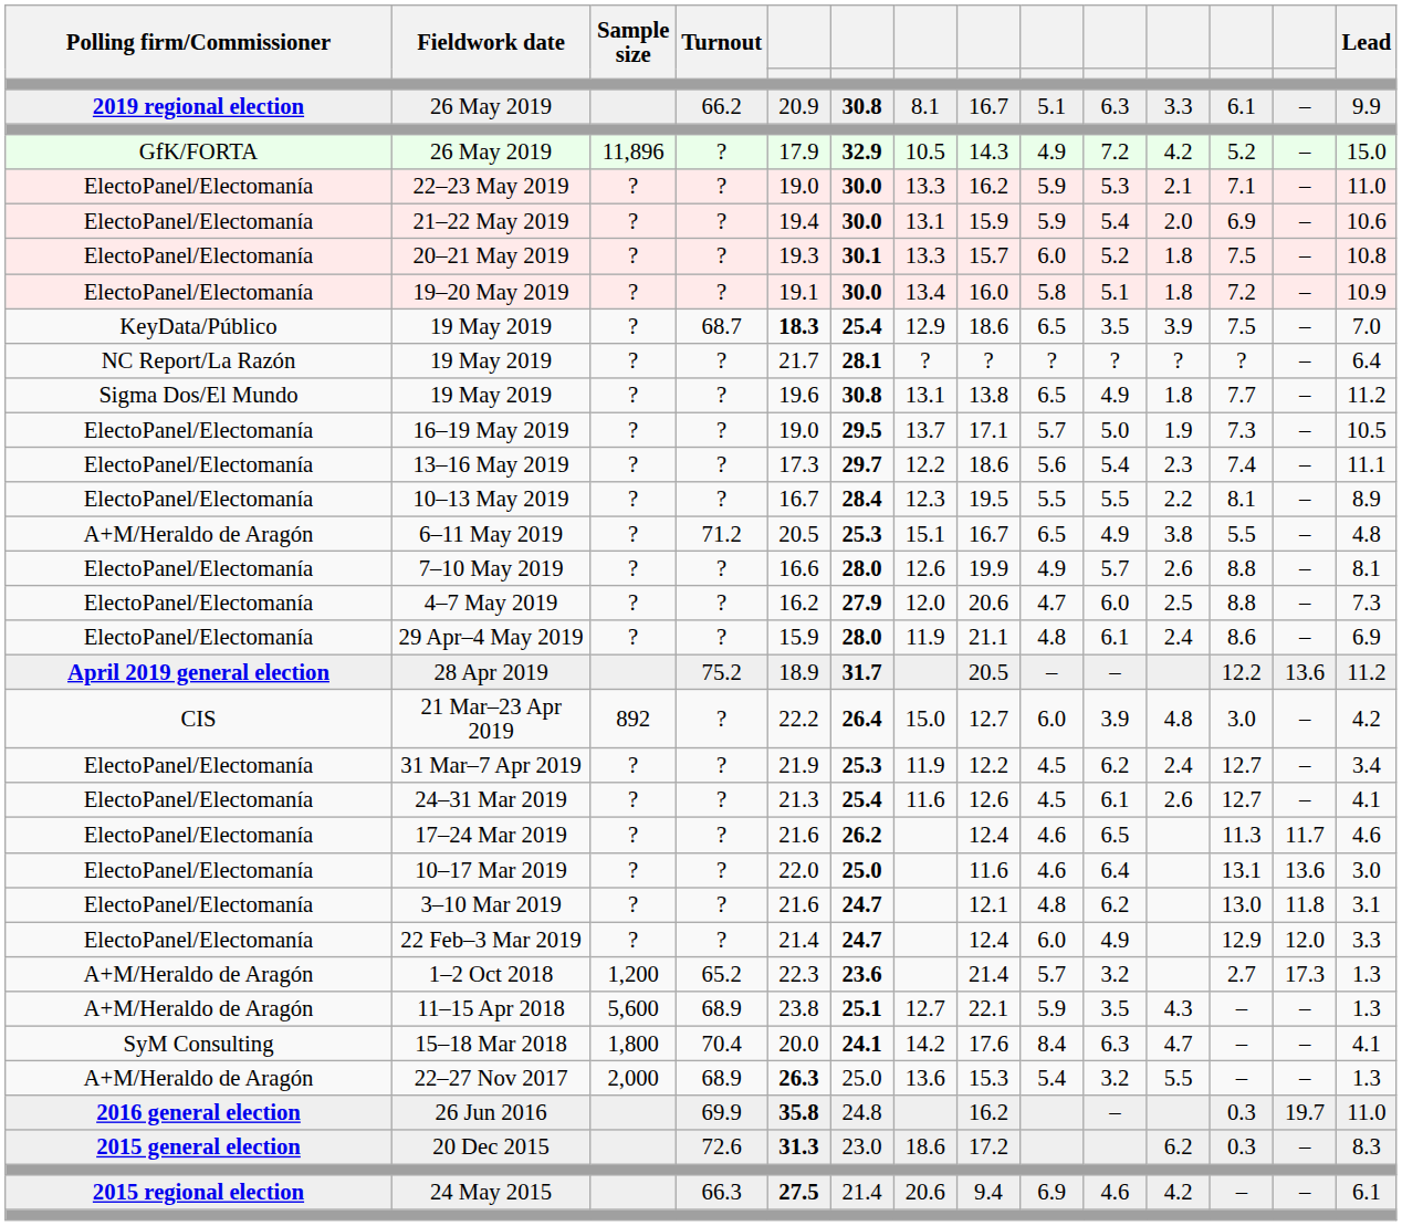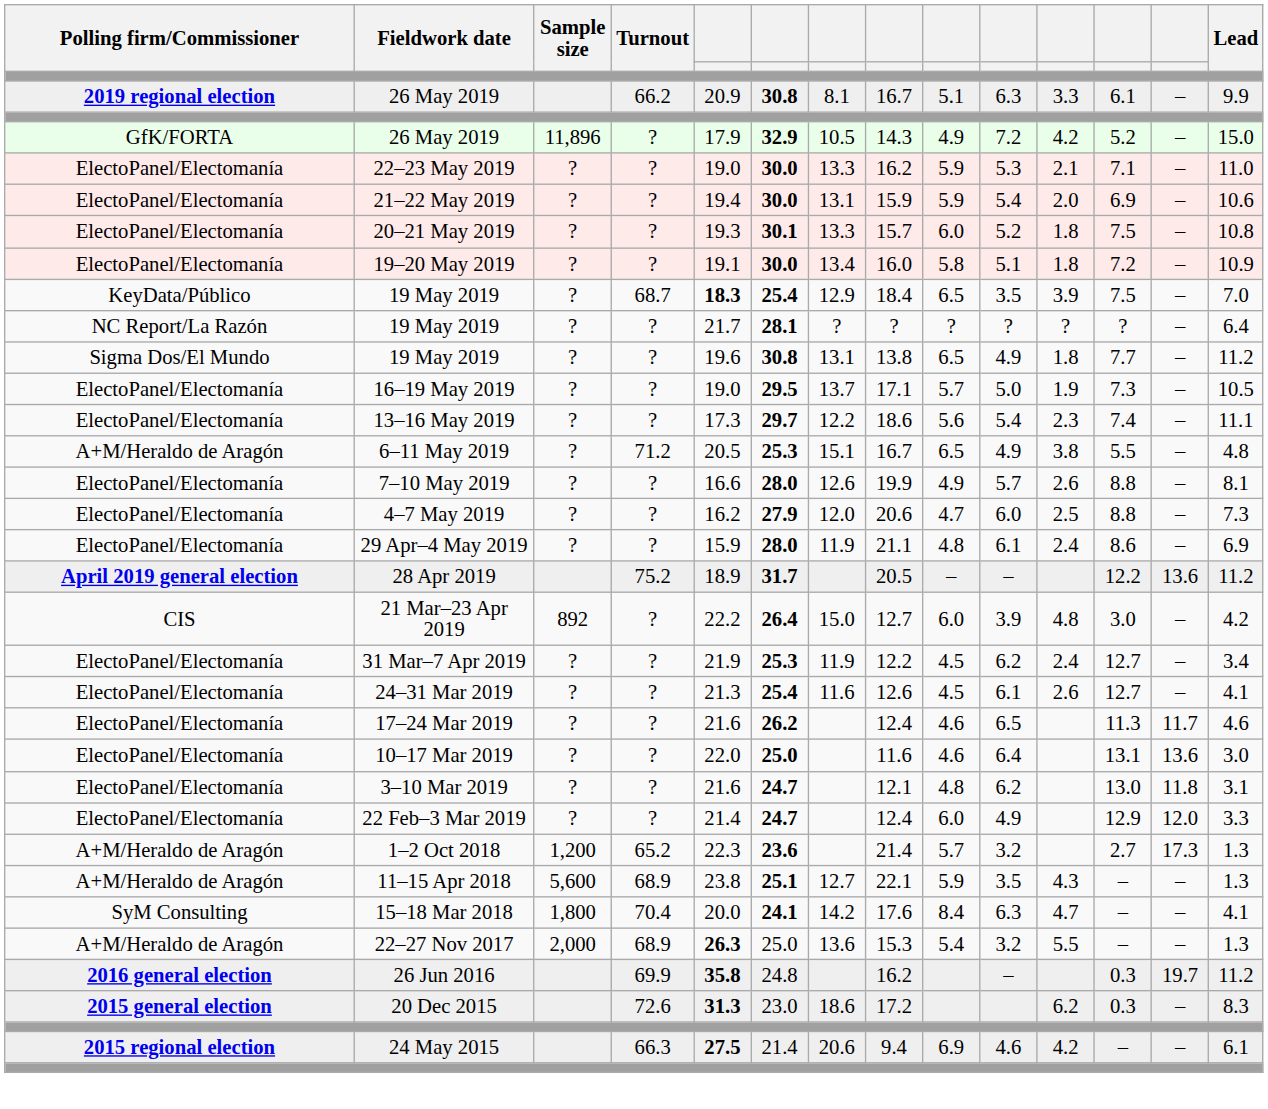KeyData/Público / 19 May 2019 | column 8: 18.6 -> 18.4
- row: ElectoPanel/Electomanía | 10–13 May 2019 | ? | ? | 16.7 | 28.4 | 12.3 | 19.5 | 5.5 | 5.5 | 2.2 | 8.1 | – | 8.9
26 Jun 2016 | Lead: 11.0 -> 11.2
